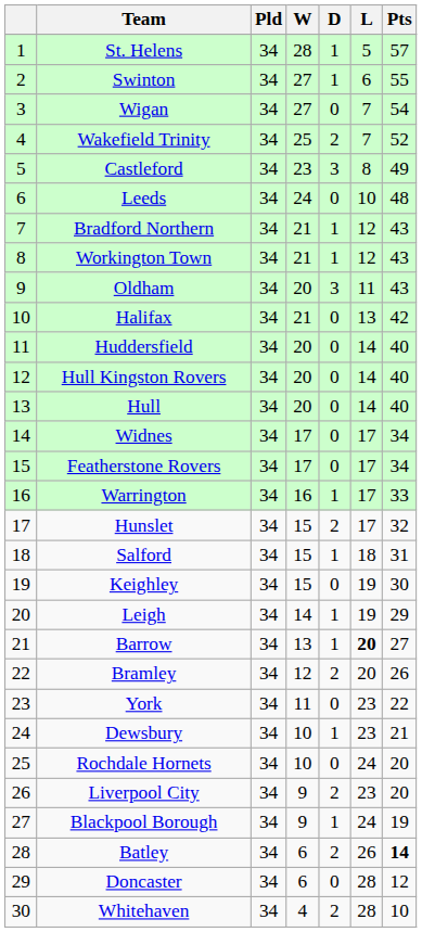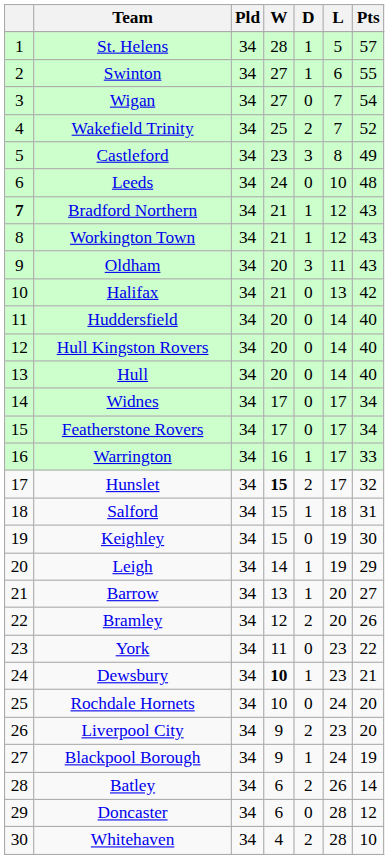Bradford Northern | column 1: normal -> bold
Hunslet | W: normal -> bold
Barrow | L: bold -> normal
Dewsbury | W: normal -> bold
Batley | Pts: bold -> normal
